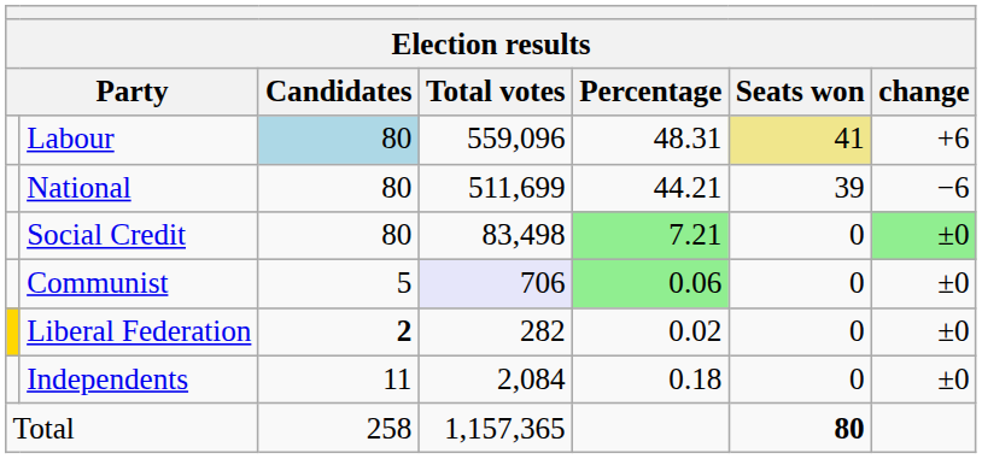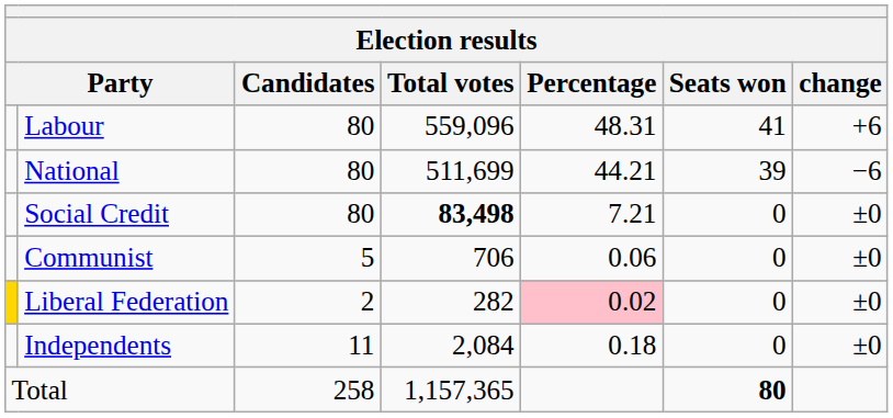Labour | Candidates: lightblue background -> no background
Labour | Seats won: khaki background -> no background
Social Credit | Total votes: normal -> bold
Social Credit | Percentage: lightgreen background -> no background
Social Credit | change: lightgreen background -> no background
Communist | Total votes: lavender background -> no background
Communist | Percentage: lightgreen background -> no background
Liberal Federation | Candidates: bold -> normal
Liberal Federation | Percentage: no background -> pink background
